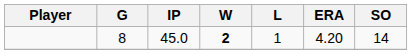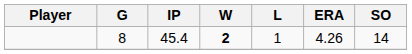row 2 | IP: 45.0 -> 45.4
row 2 | ERA: 4.20 -> 4.26
